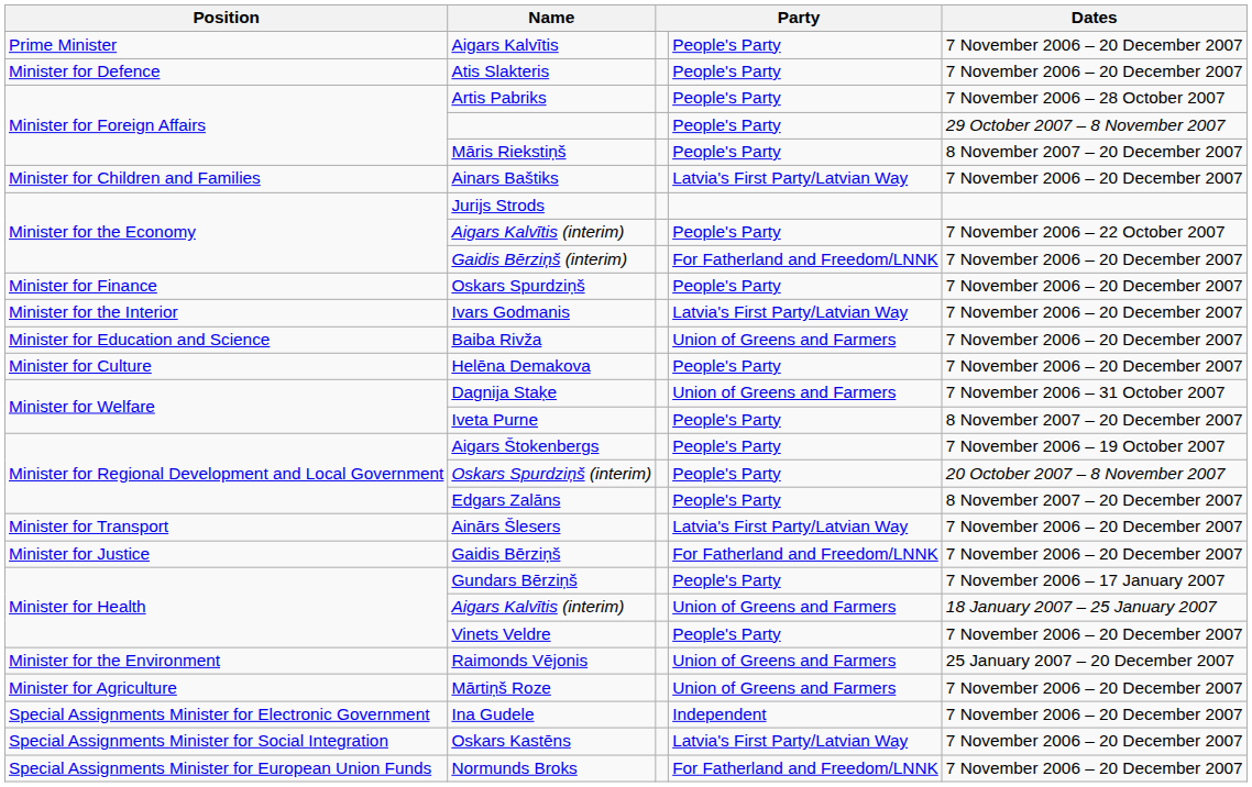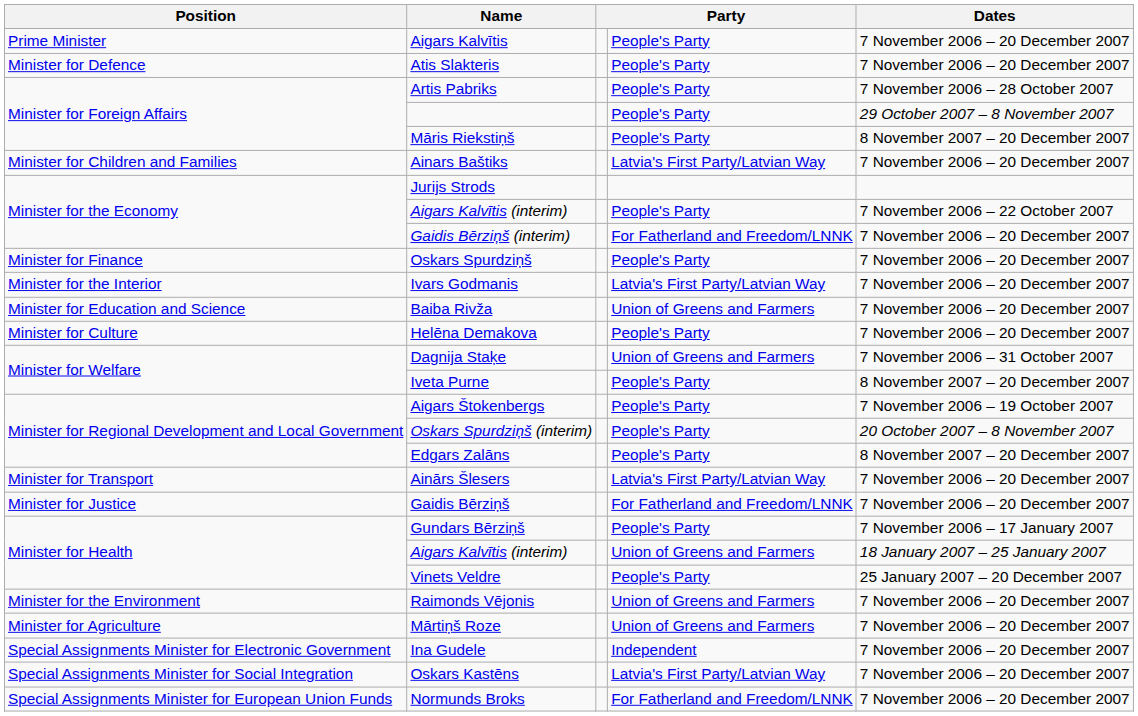Vinets Veldre | Dates: 7 November 2006 – 20 December 2007 -> 25 January 2007 – 20 December 2007
Raimonds Vējonis | Dates: 25 January 2007 – 20 December 2007 -> 7 November 2006 – 20 December 2007
